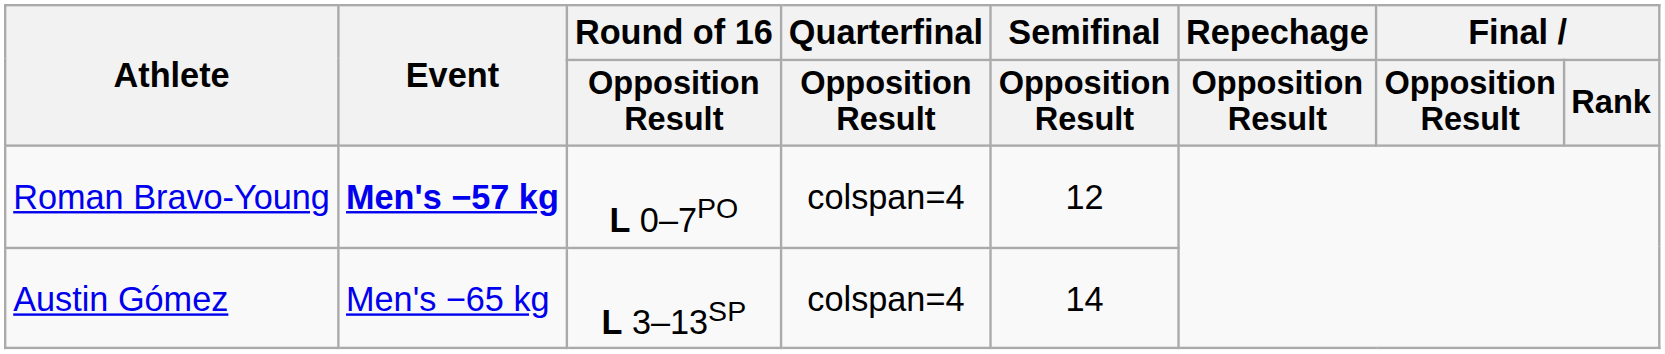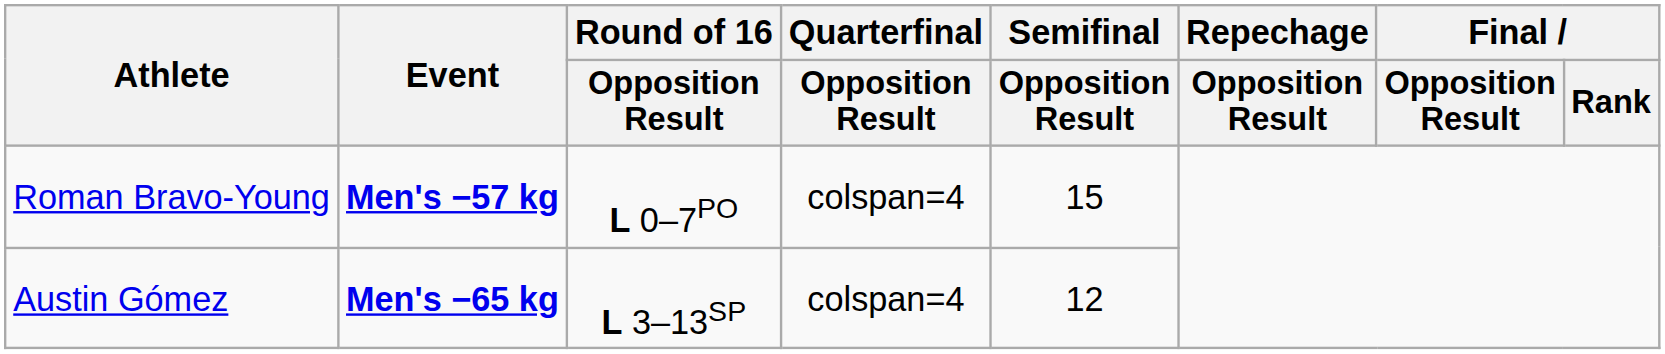Roman Bravo-Young | Semifinal / Opposition Result: 12 -> 15
Austin Gómez | Event: normal -> bold
Austin Gómez | Semifinal / Opposition Result: 14 -> 12
